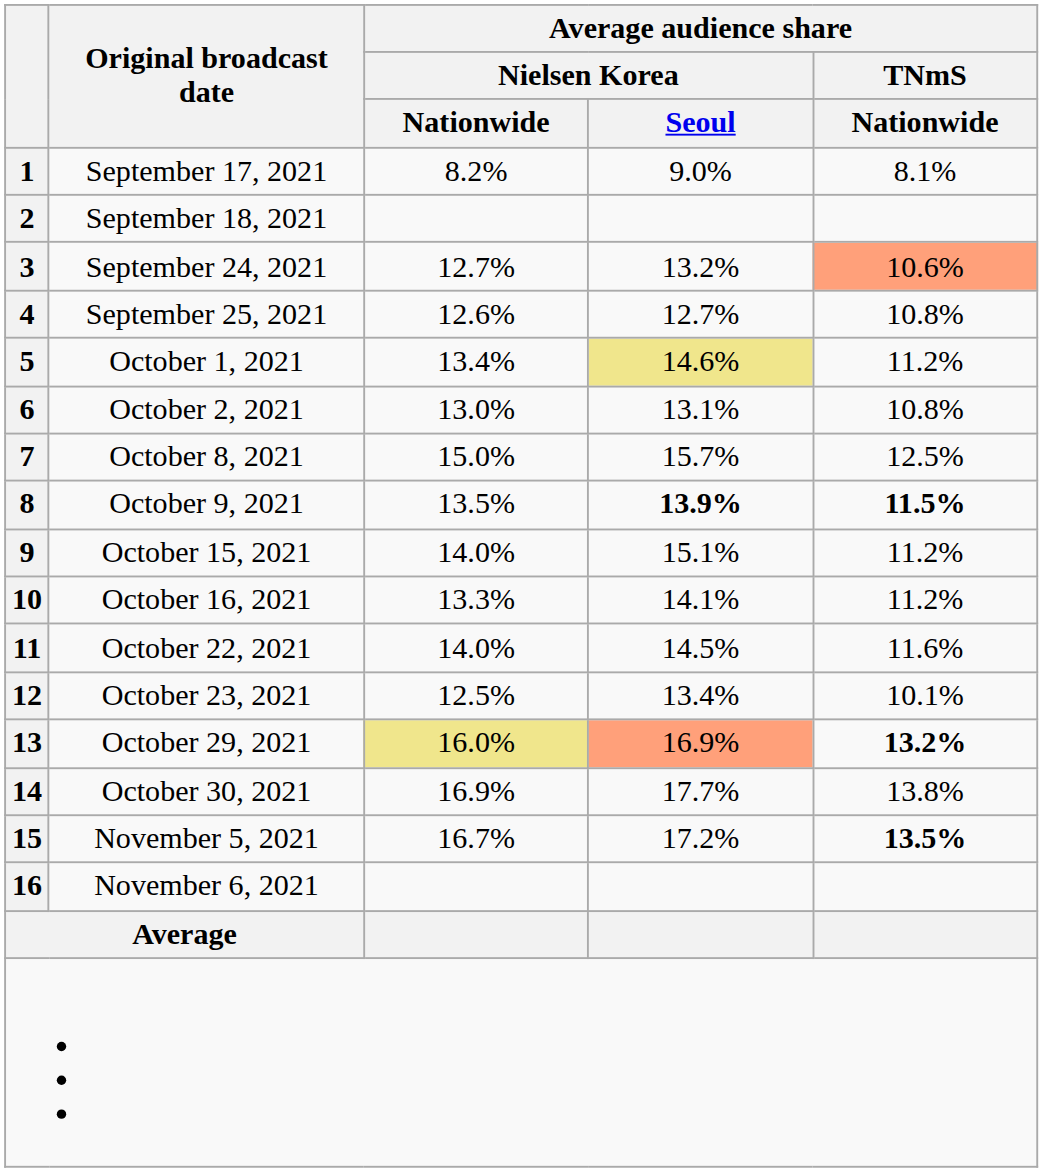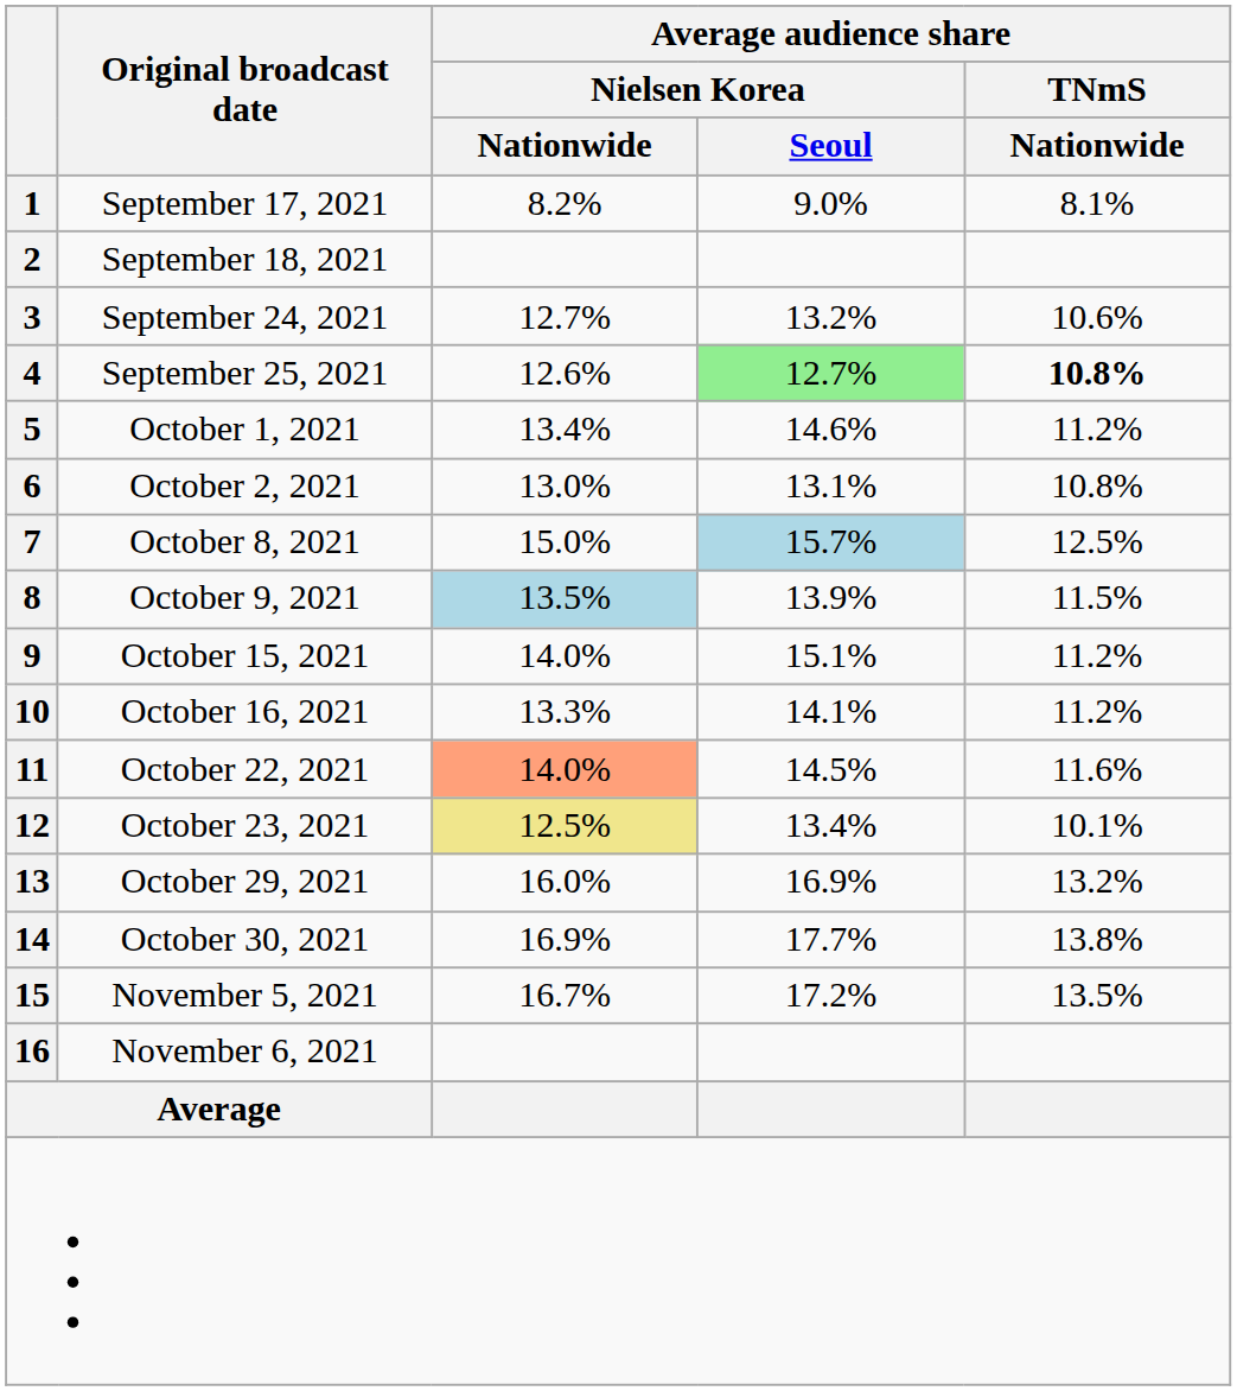3 | Average audience share / TNmS / Nationwide: lightsalmon background -> no background
4 | Average audience share / Nielsen Korea / Seoul: no background -> lightgreen background
4 | Average audience share / TNmS / Nationwide: normal -> bold
5 | Average audience share / Nielsen Korea / Seoul: khaki background -> no background
7 | Average audience share / Nielsen Korea / Seoul: no background -> lightblue background
8 | Average audience share / Nielsen Korea / Nationwide: no background -> lightblue background
8 | Average audience share / Nielsen Korea / Seoul: bold -> normal
8 | Average audience share / TNmS / Nationwide: bold -> normal
11 | Average audience share / Nielsen Korea / Nationwide: no background -> lightsalmon background
12 | Average audience share / Nielsen Korea / Nationwide: no background -> khaki background
13 | Average audience share / Nielsen Korea / Nationwide: khaki background -> no background
13 | Average audience share / Nielsen Korea / Seoul: lightsalmon background -> no background
13 | Average audience share / TNmS / Nationwide: bold -> normal
15 | Average audience share / TNmS / Nationwide: bold -> normal
